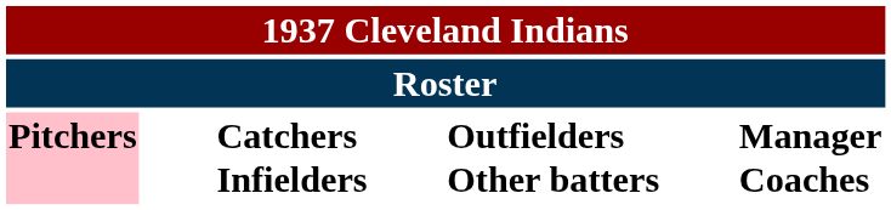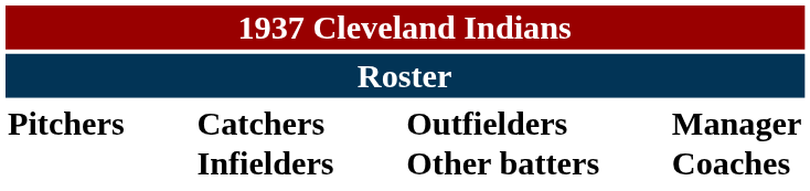Pitchers | column 1: pink background -> no background
